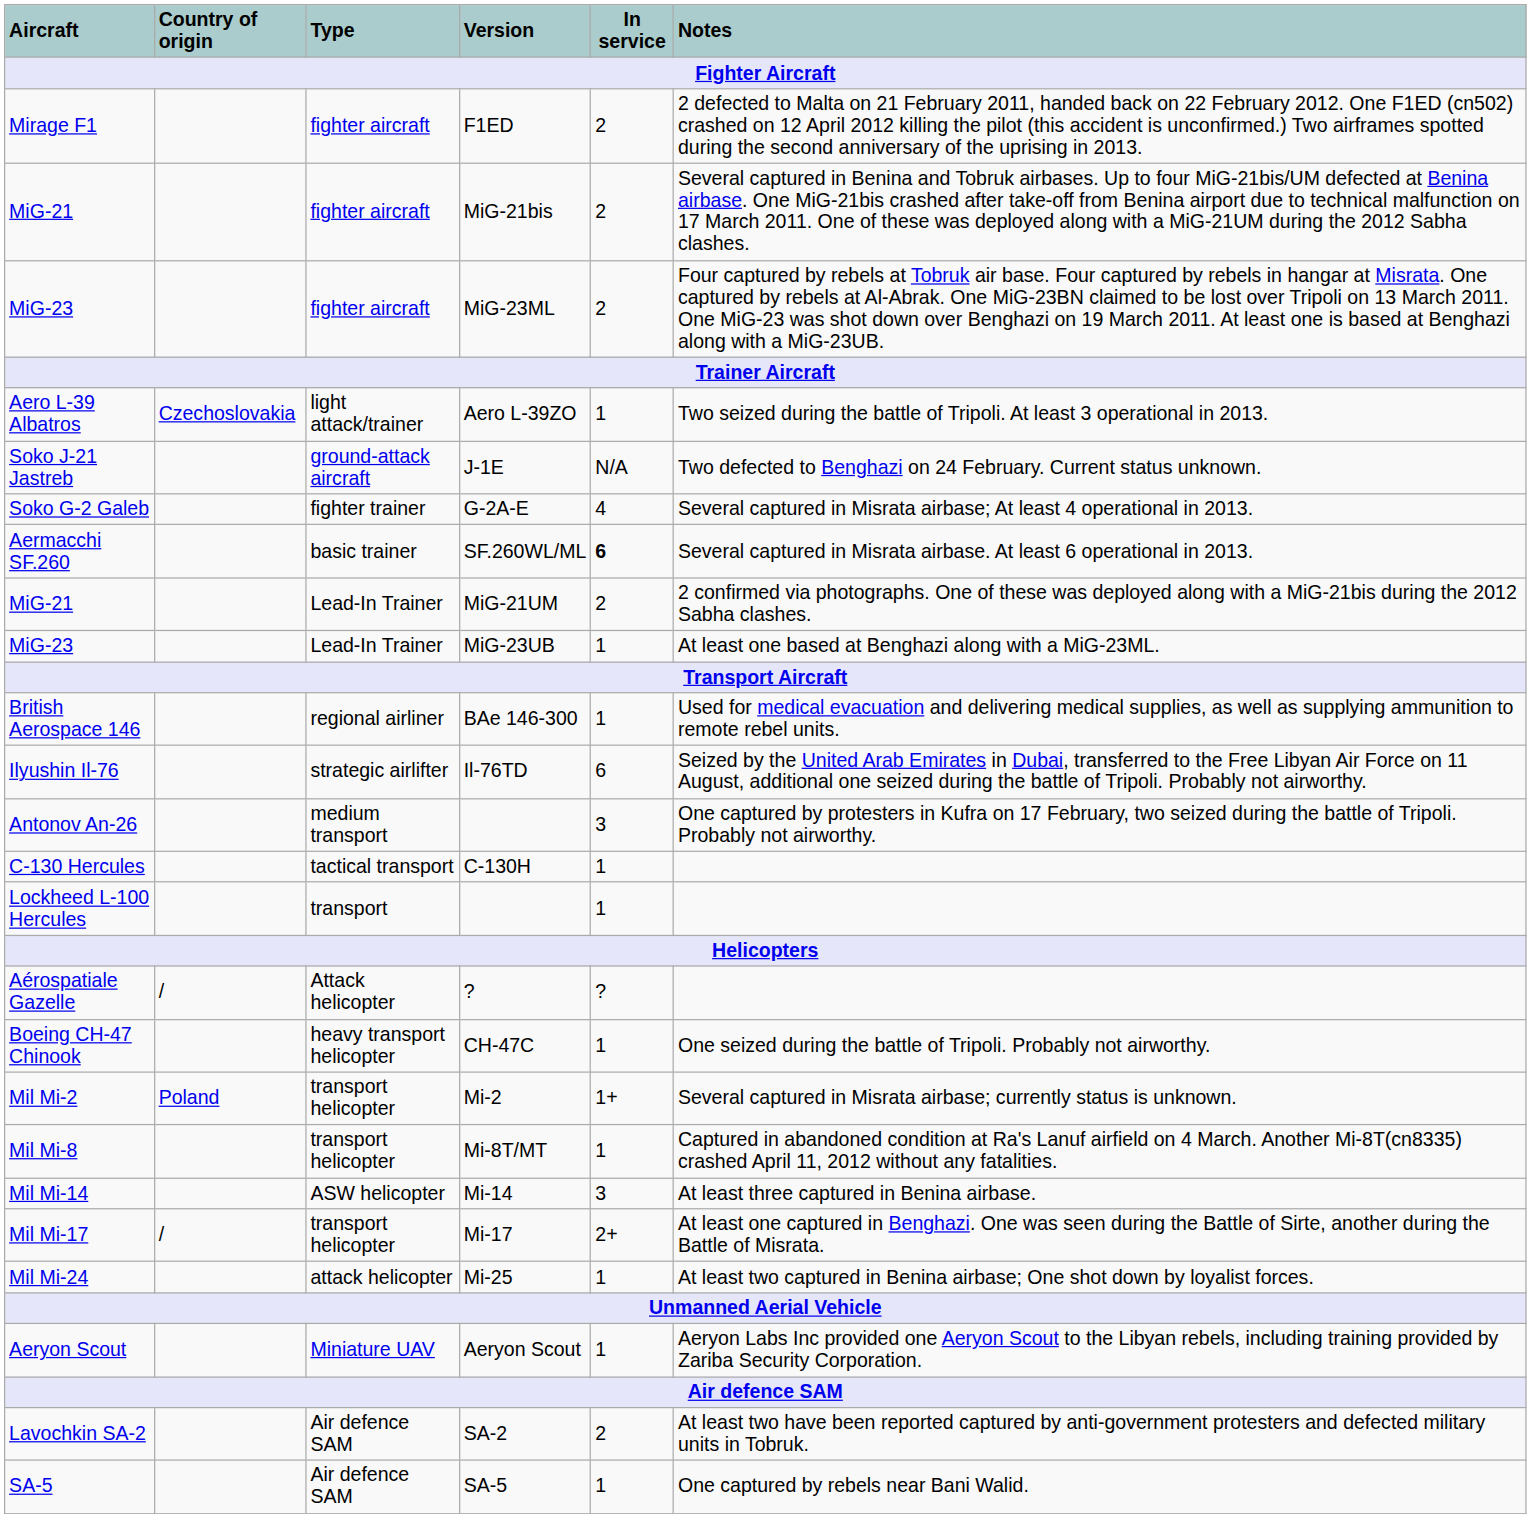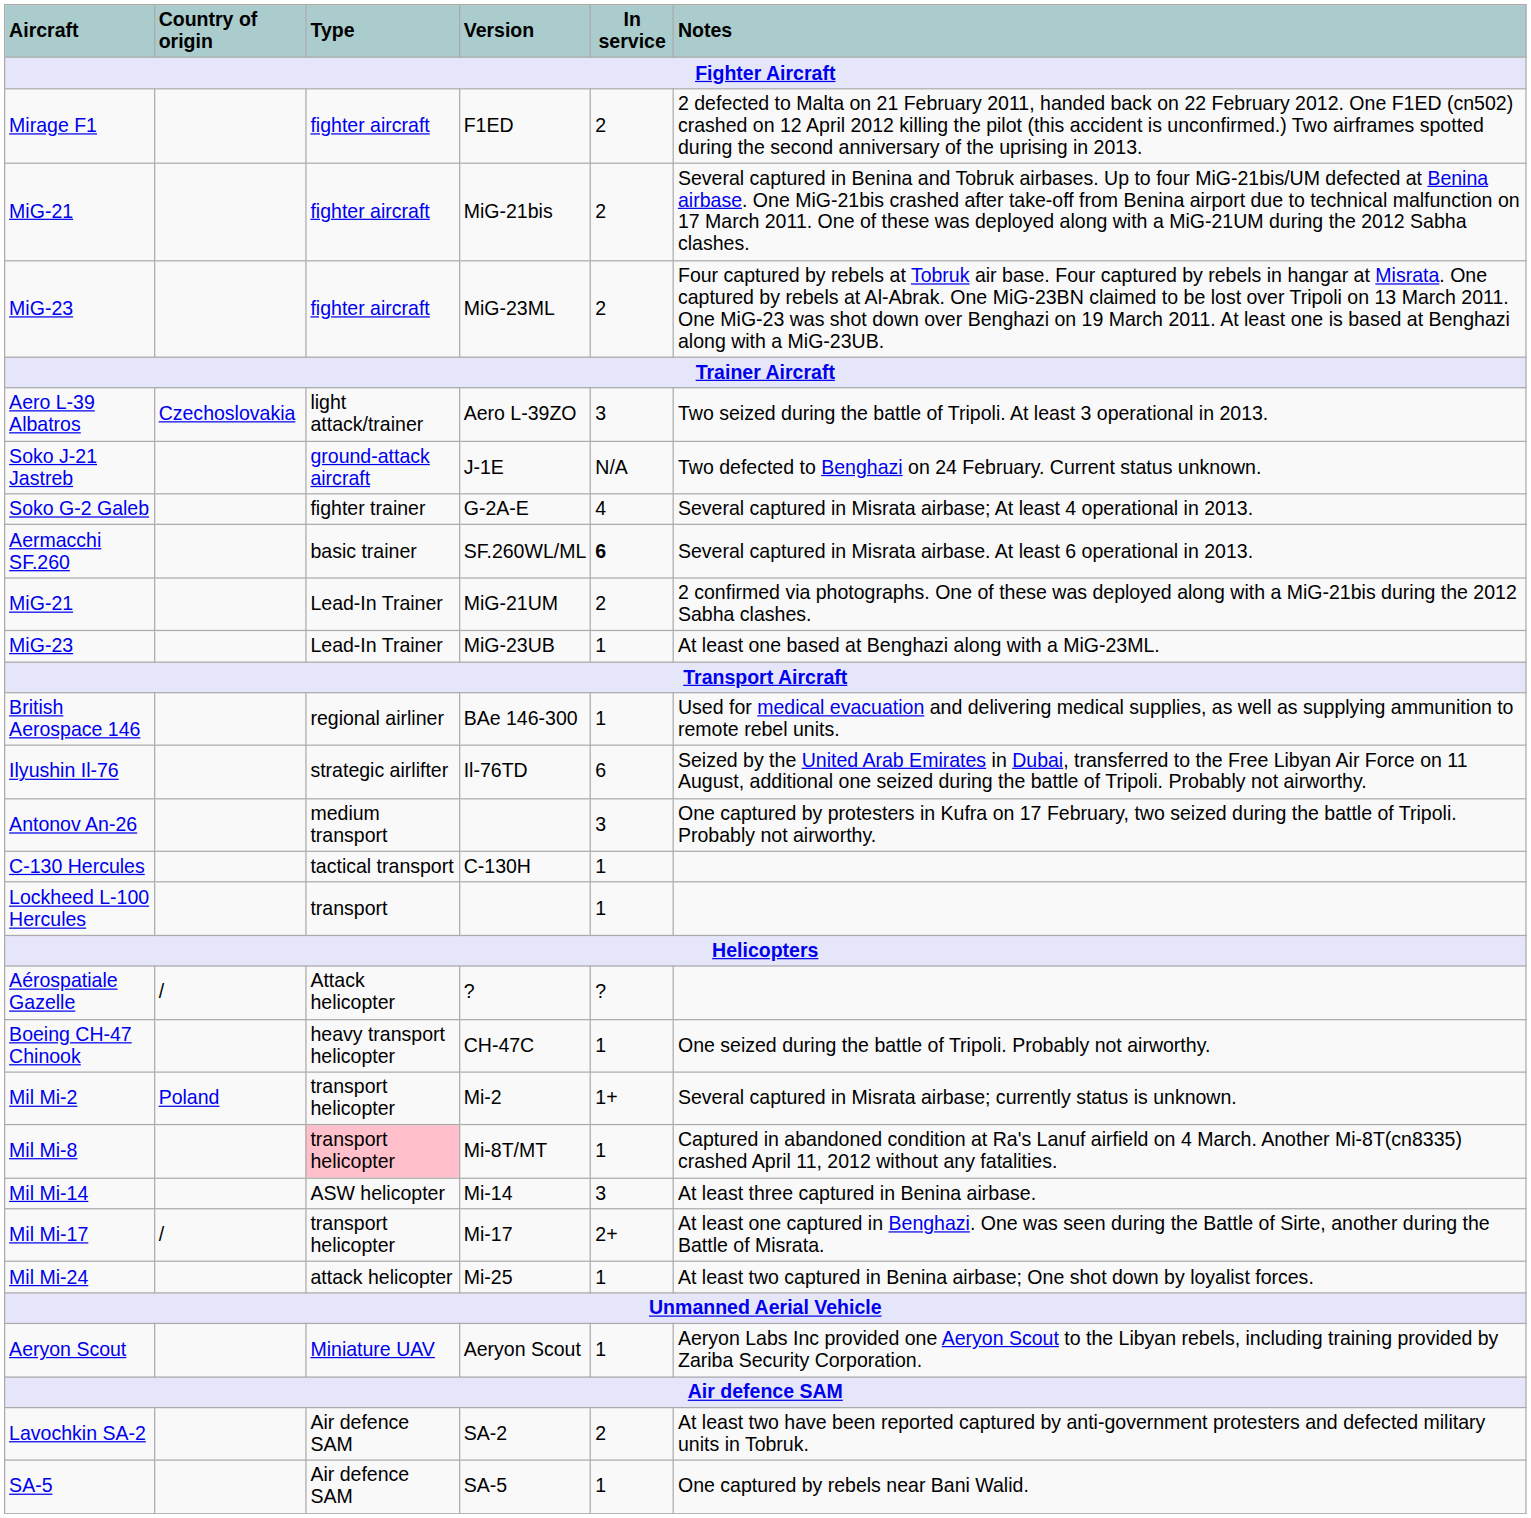Aero L-39ZO | In service: 1 -> 3
Mi-8T/MT | Type: no background -> pink background
